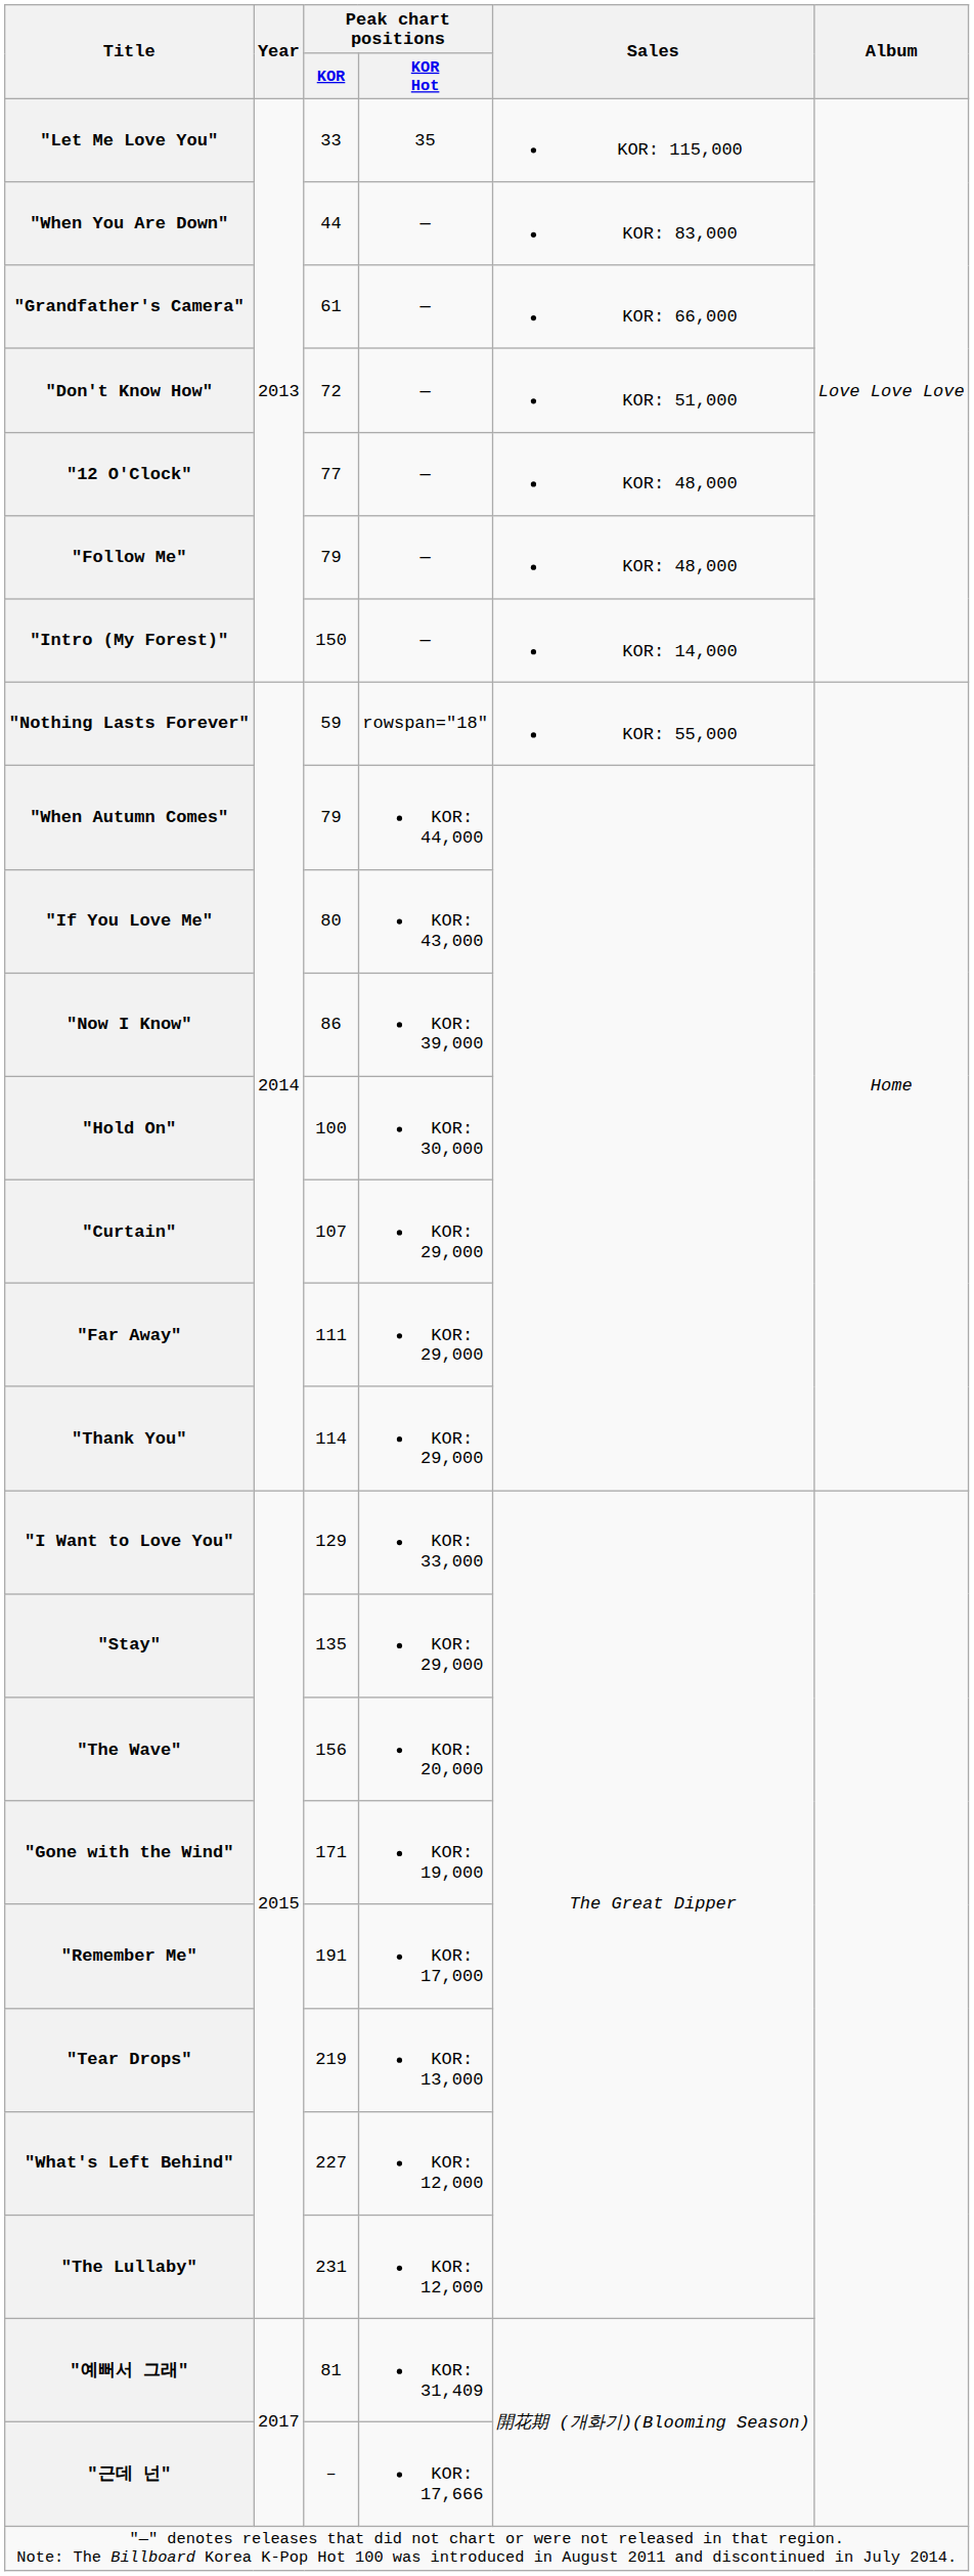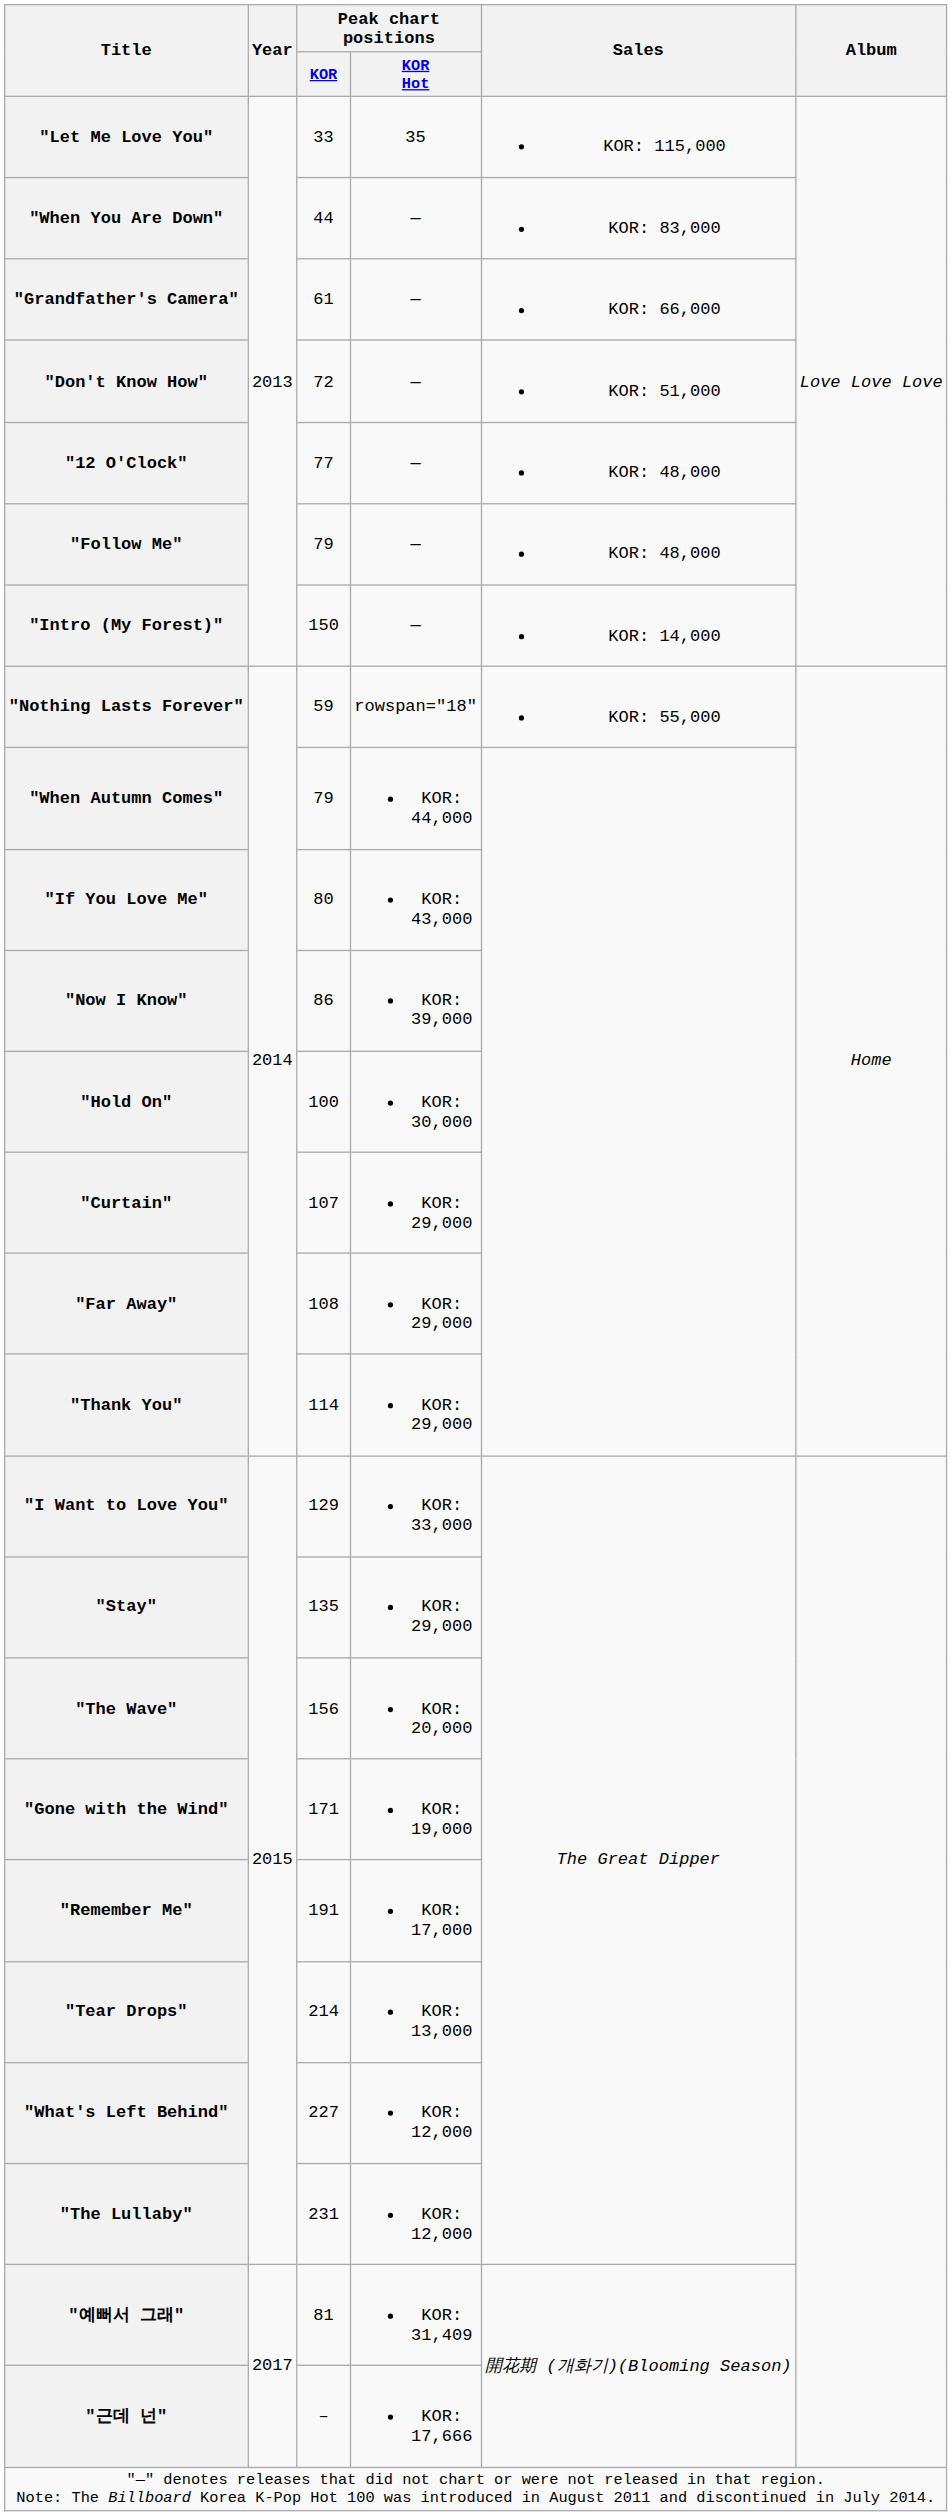"Far Away" | Peak chart positions / KOR: 111 -> 108
"Tear Drops" | Peak chart positions / KOR: 219 -> 214
